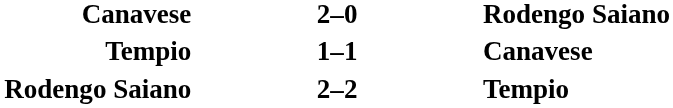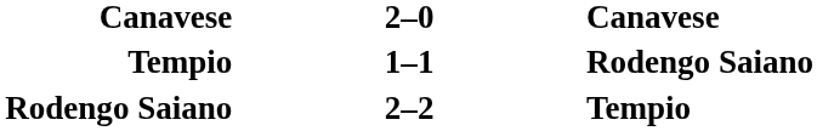row 1 | column 3: Rodengo Saiano -> Canavese
row 2 | column 3: Canavese -> Rodengo Saiano
